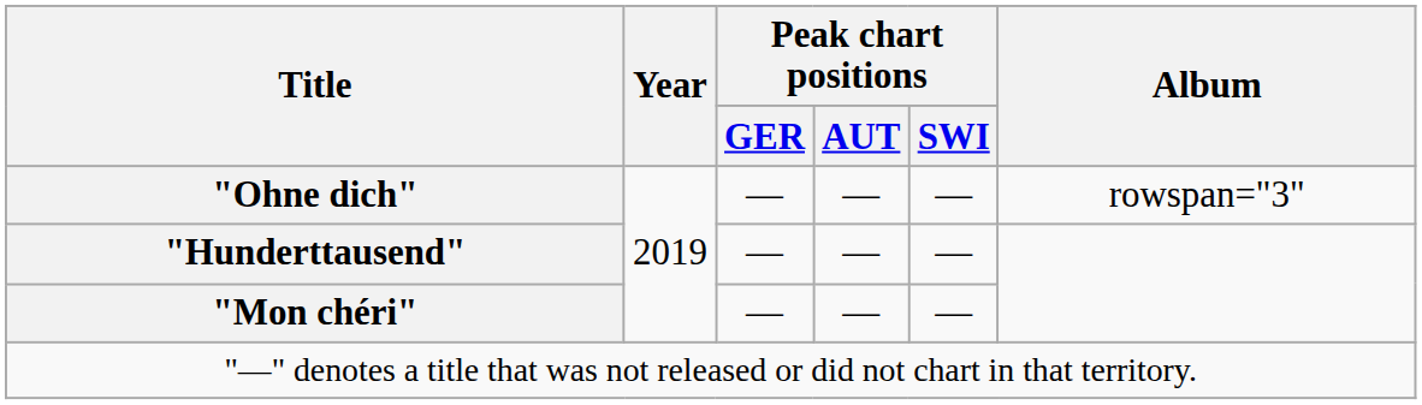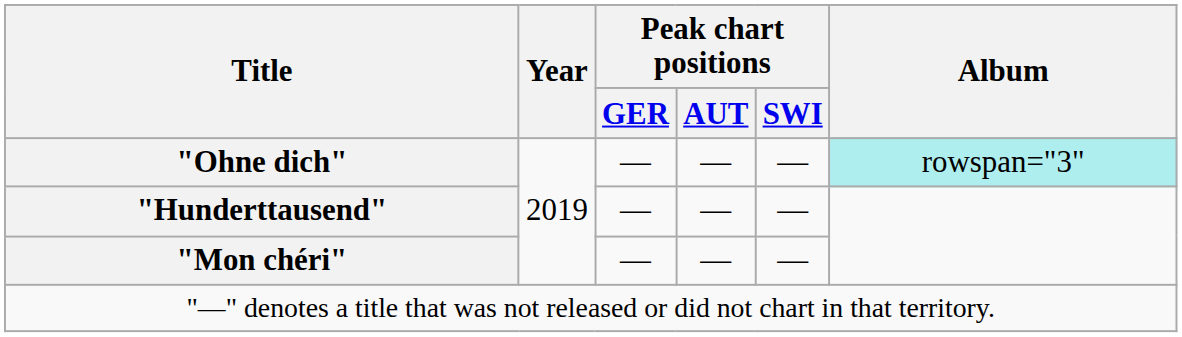"Ohne dich" | Album: no background -> paleturquoise background
